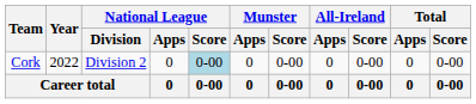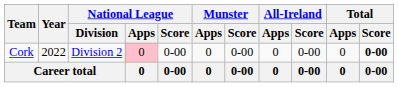Cork | National League / Apps: no background -> pink background
Cork | National League / Score: lightblue background -> no background
Cork | Total / Score: normal -> bold
